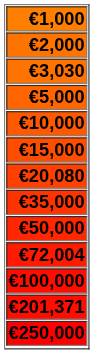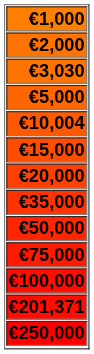row 5 | column 1: €10,000 -> €10,004
row 7 | column 1: €20,080 -> €20,000
row 10 | column 1: €72,004 -> €75,000
